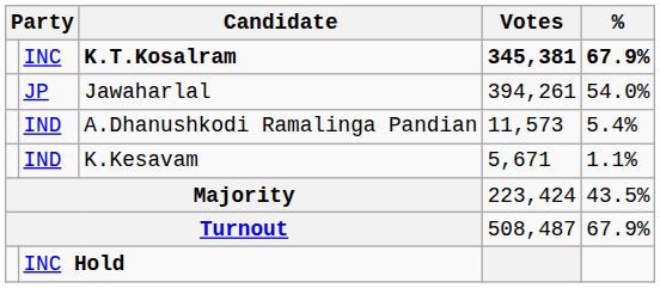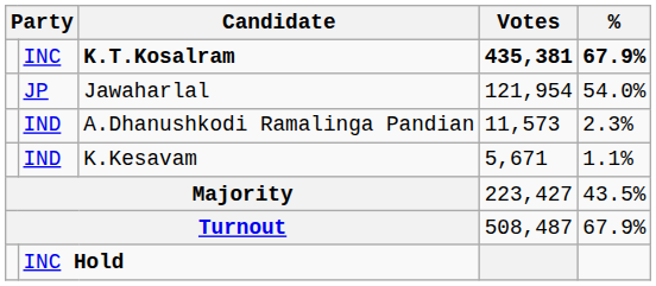K.T.Kosalram | Votes: 345,381 -> 435,381
Jawaharlal | Votes: 394,261 -> 121,954
A.Dhanushkodi Ramalinga Pandian | %: 5.4% -> 2.3%
Majority | Votes: 223,424 -> 223,427
